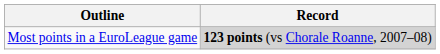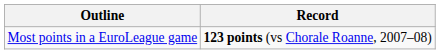Most points in a EuroLeague game | Record: lightgrey background -> no background
